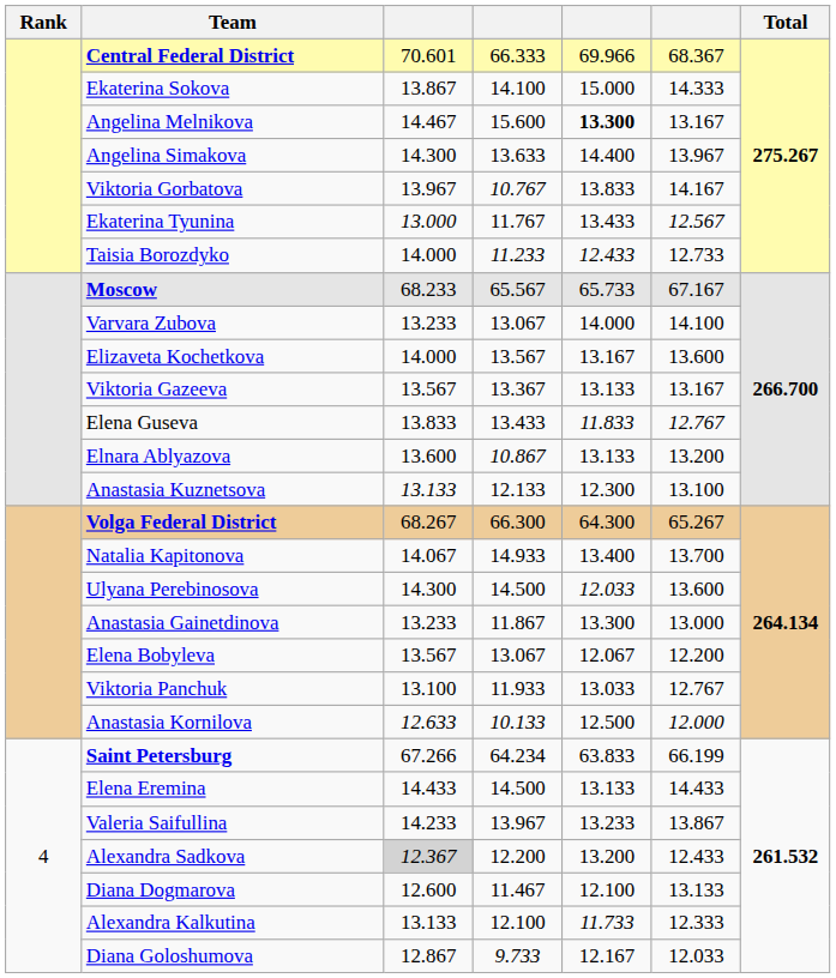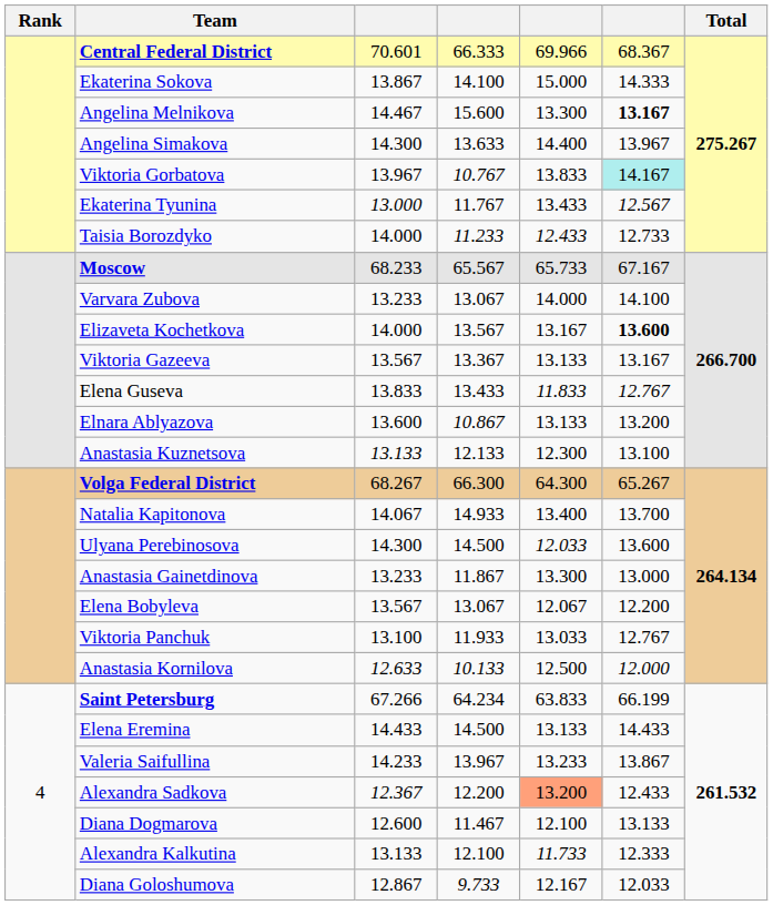Angelina Melnikova | column 5: bold -> normal
Angelina Melnikova | column 6: normal -> bold
Viktoria Gorbatova | column 6: no background -> paleturquoise background
Elizaveta Kochetkova | column 6: normal -> bold
Alexandra Sadkova | column 3: lightgrey background -> no background
Alexandra Sadkova | column 5: no background -> lightsalmon background
